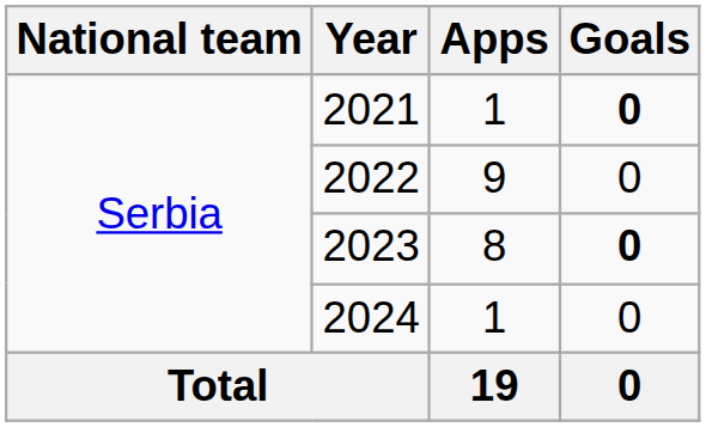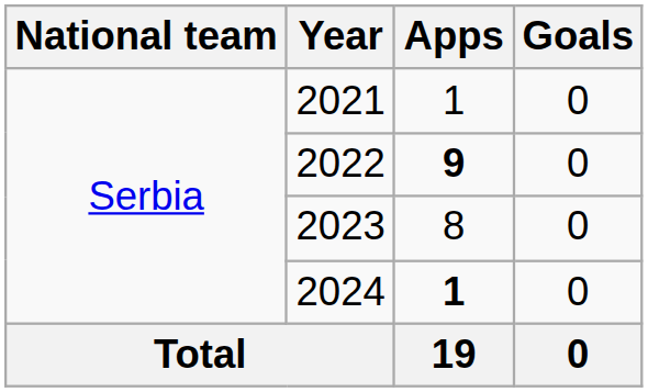2021 | Goals: bold -> normal
2022 | Apps: normal -> bold
2023 | Goals: bold -> normal
2024 | Apps: normal -> bold
